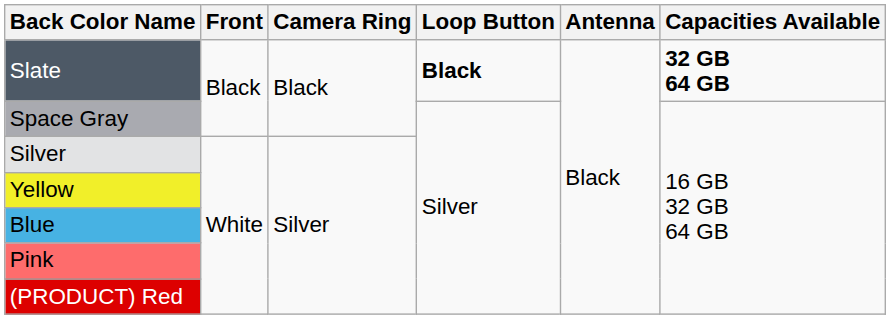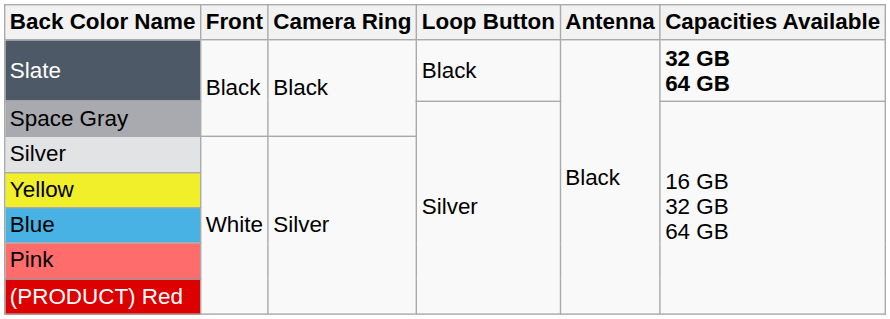Slate | Loop Button: bold -> normal
